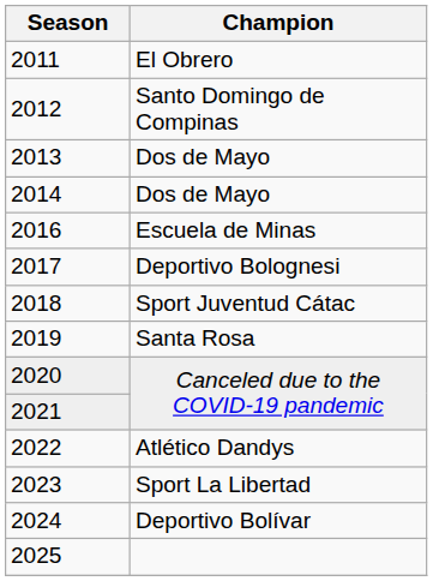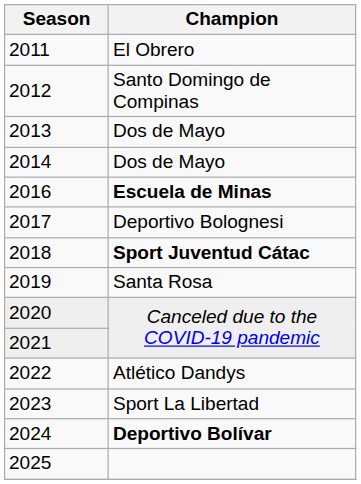2016 | Champion: normal -> bold
2018 | Champion: normal -> bold
2024 | Champion: normal -> bold
